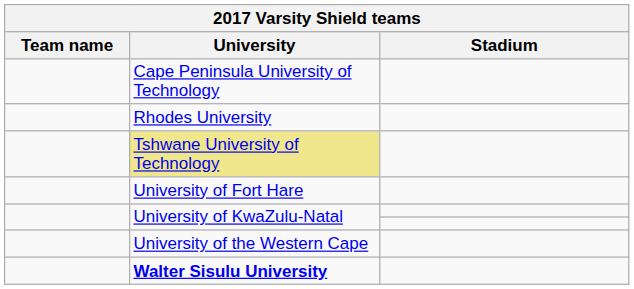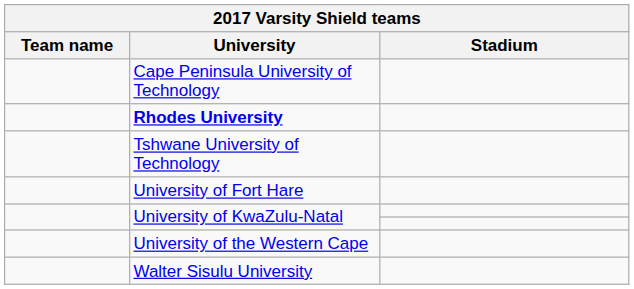Rhodes University | University: normal -> bold
Tshwane University of Technology | University: khaki background -> no background
Walter Sisulu University | University: bold -> normal
